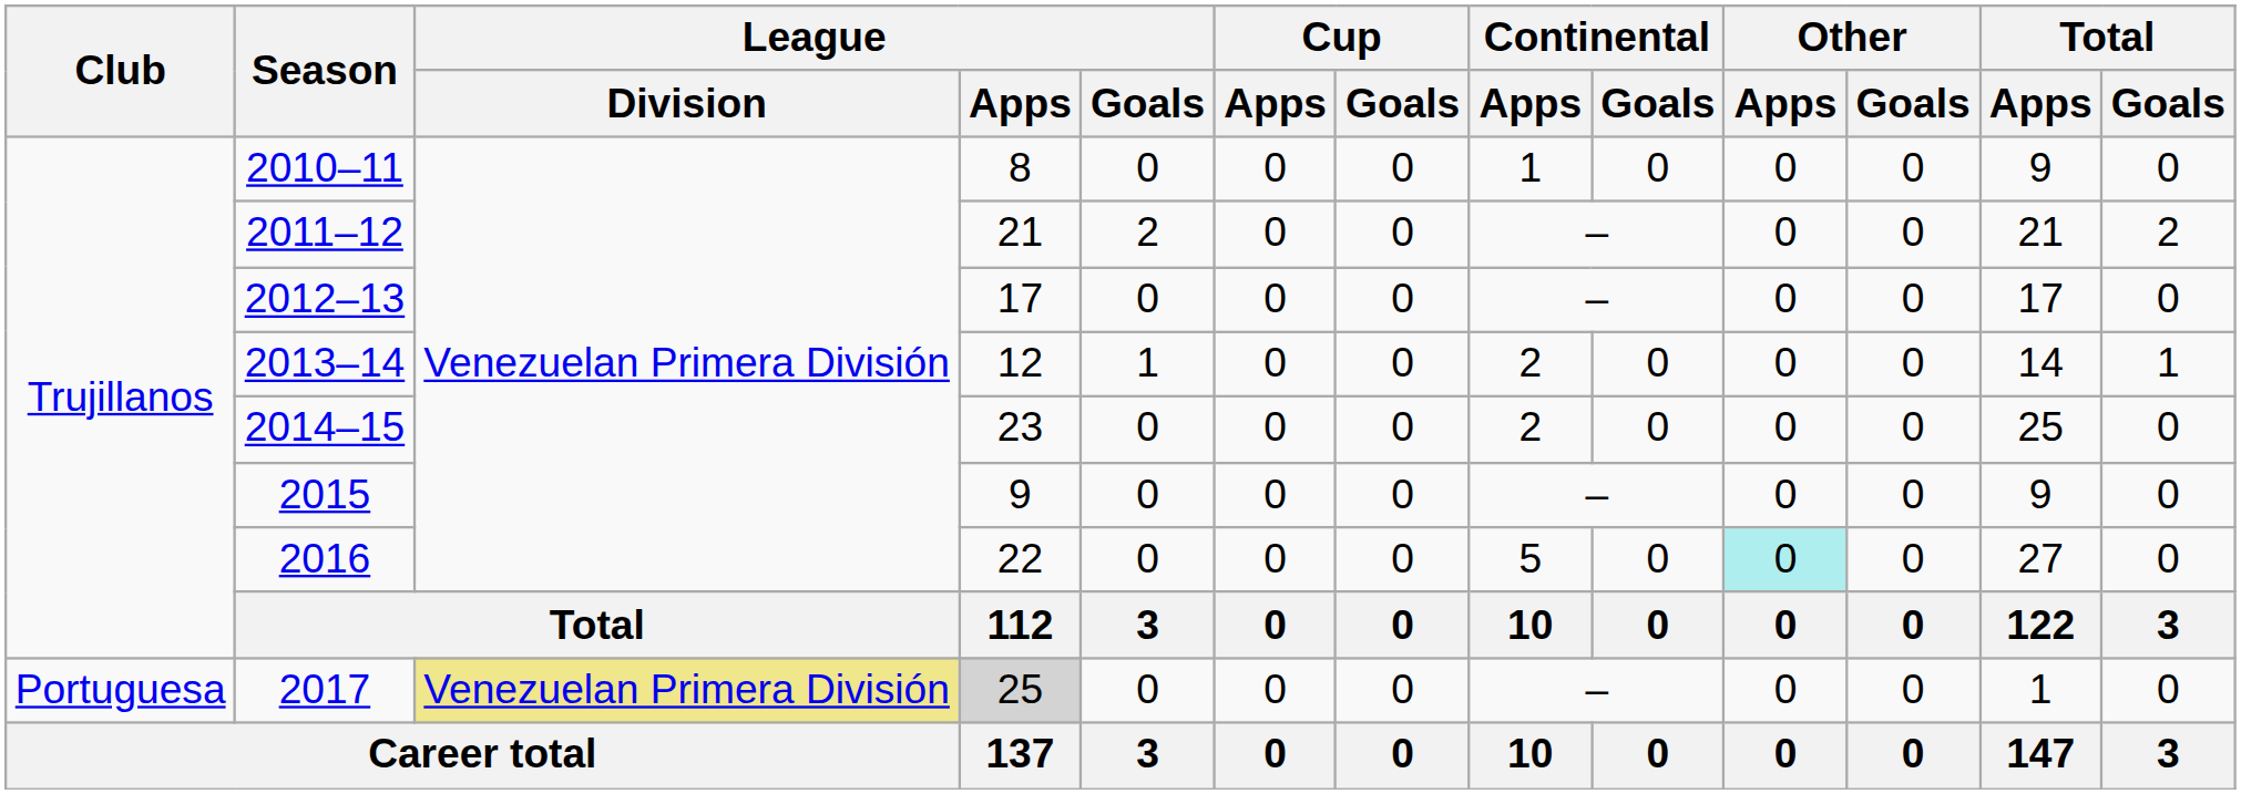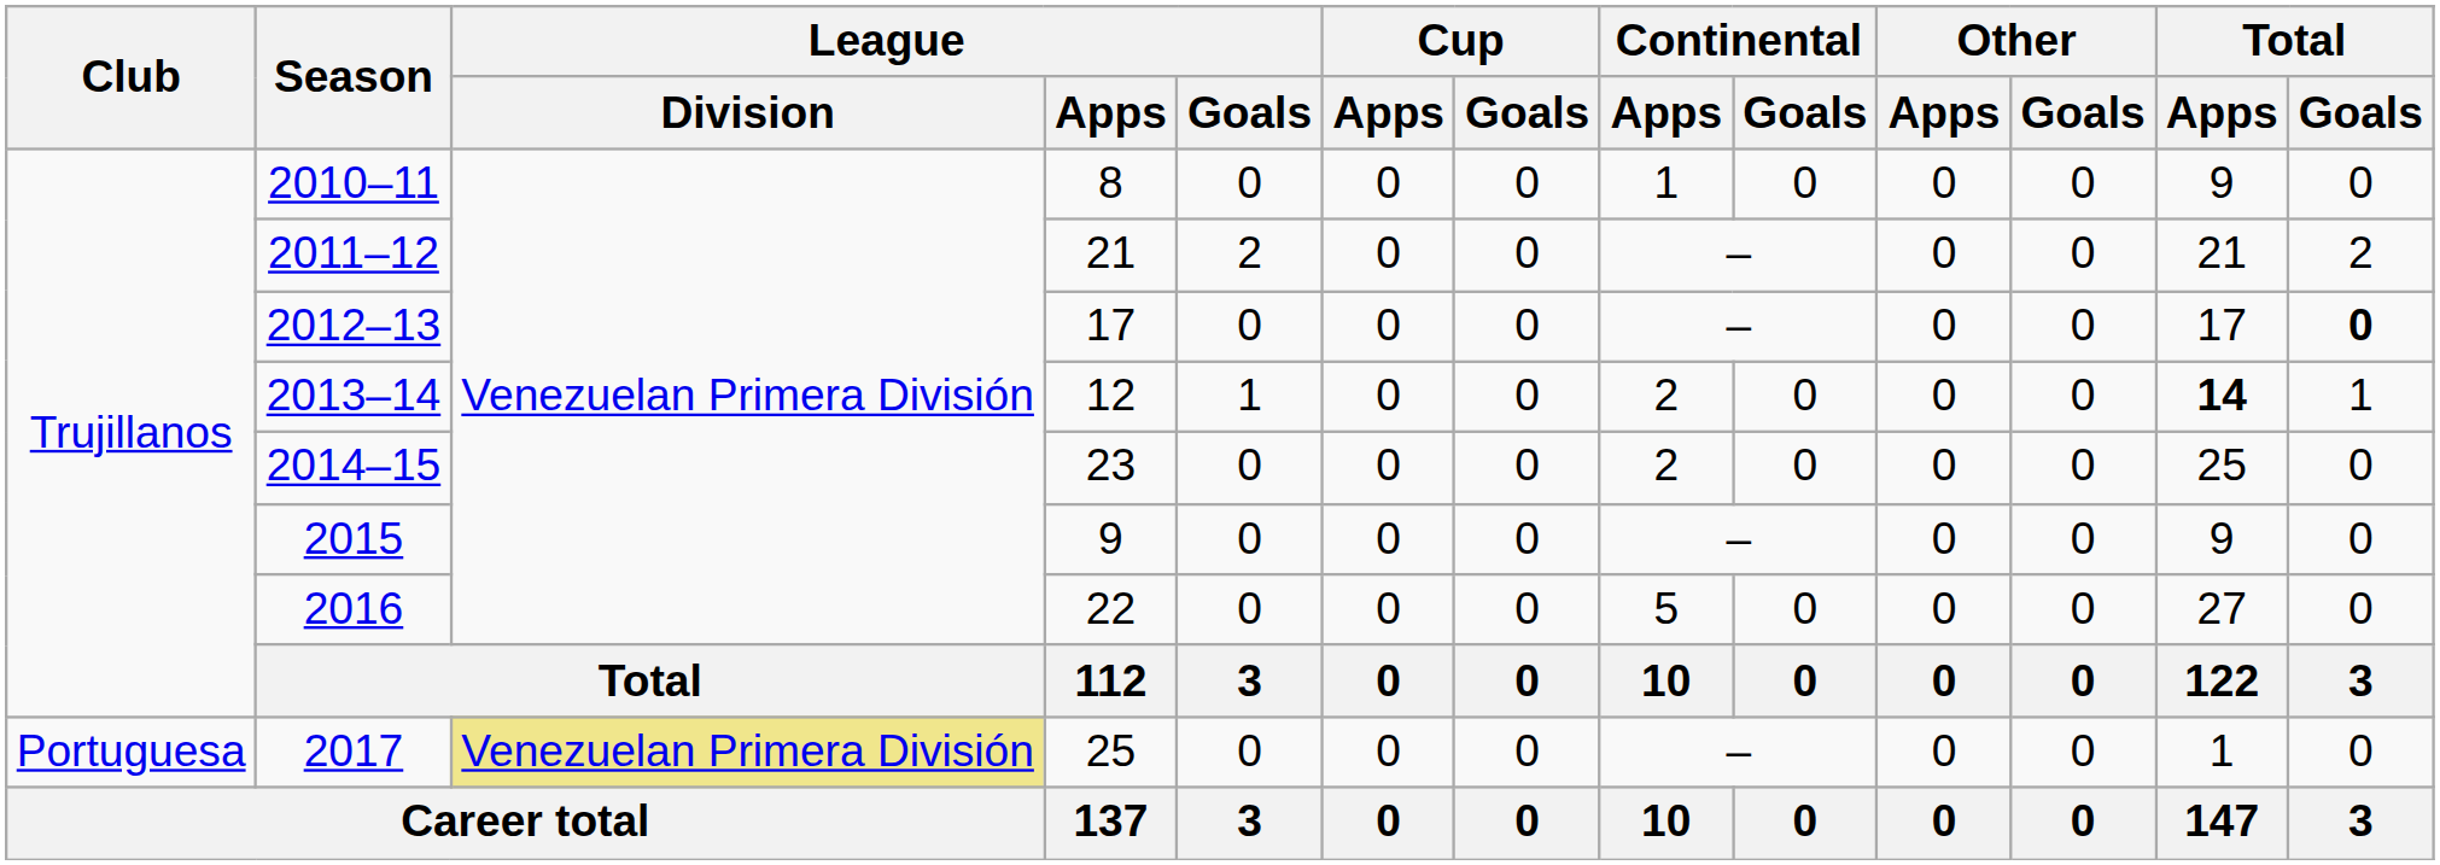2012–13 | Total / Goals: normal -> bold
2013–14 | Total / Apps: normal -> bold
2016 | Other / Apps: paleturquoise background -> no background
2017 | League / Apps: lightgrey background -> no background
